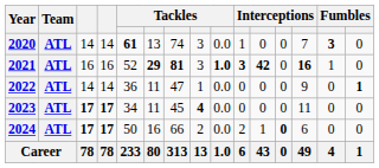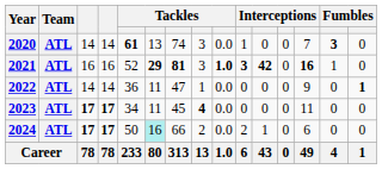2024 | column 6: no background -> paleturquoise background
2024 | column 12: bold -> normal
